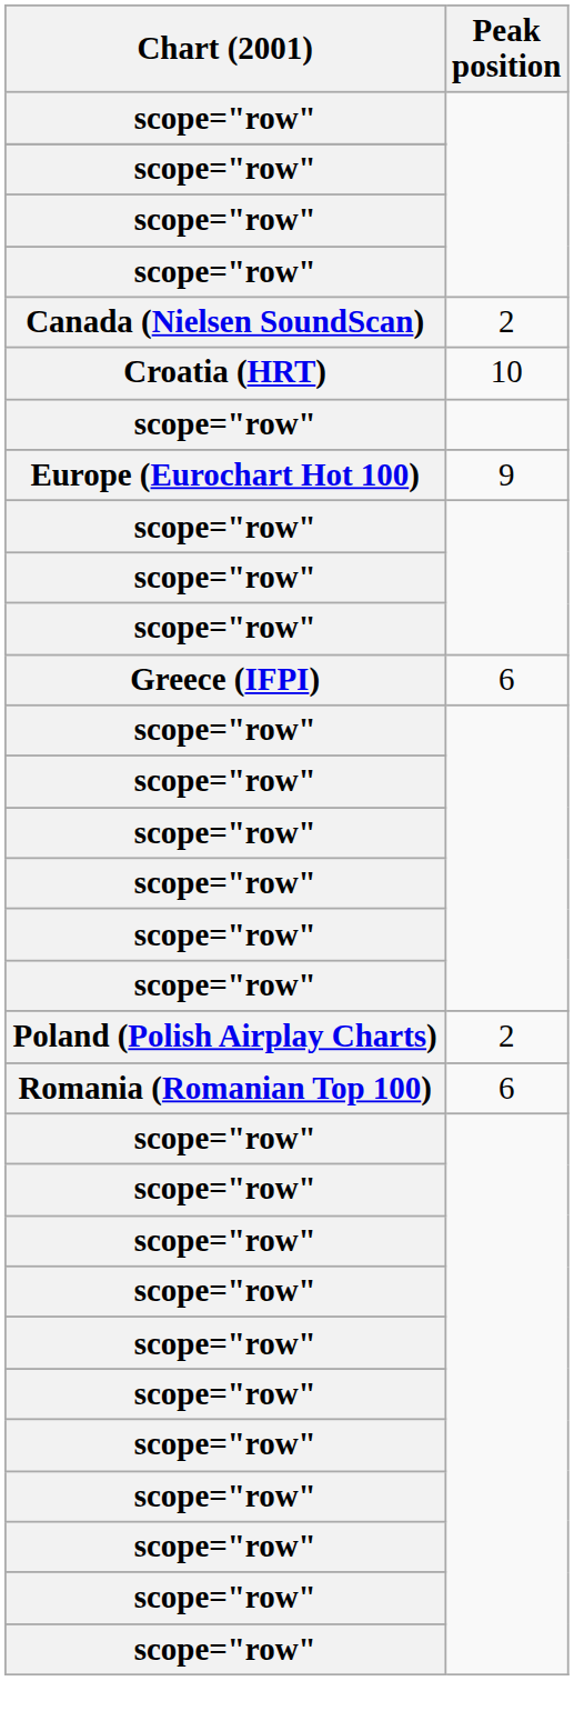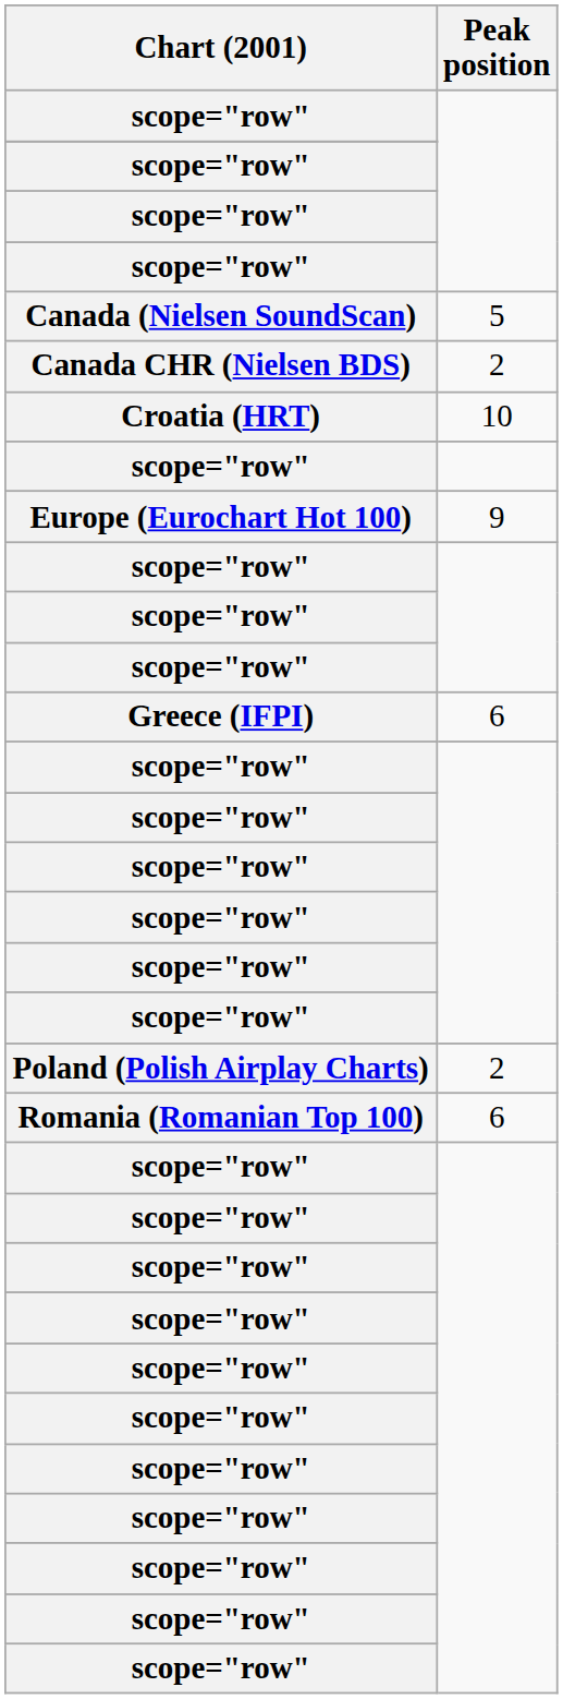Canada (Nielsen SoundScan) | Peak position: 2 -> 5
+ row: Canada CHR (Nielsen BDS) | 2
